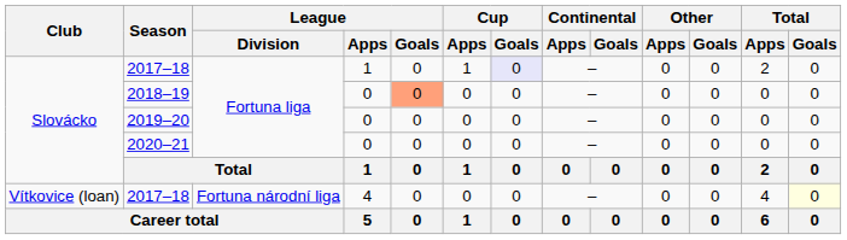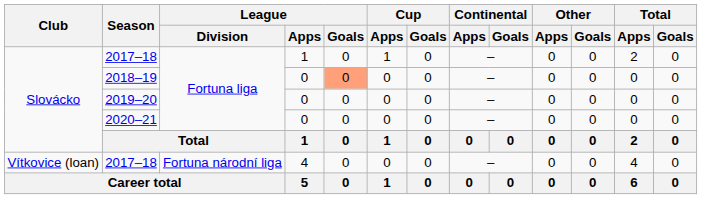2017–18 / 1 | Cup / Goals: lavender background -> no background
2017–18 / 4 | Total / Goals: lightyellow background -> no background
